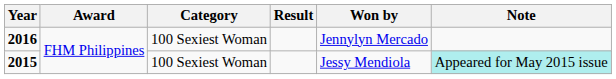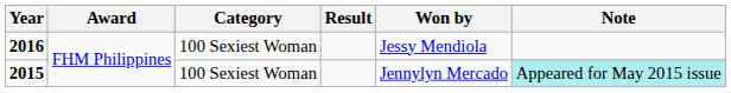2016 | Won by: Jennylyn Mercado -> Jessy Mendiola
2015 | Won by: Jessy Mendiola -> Jennylyn Mercado
